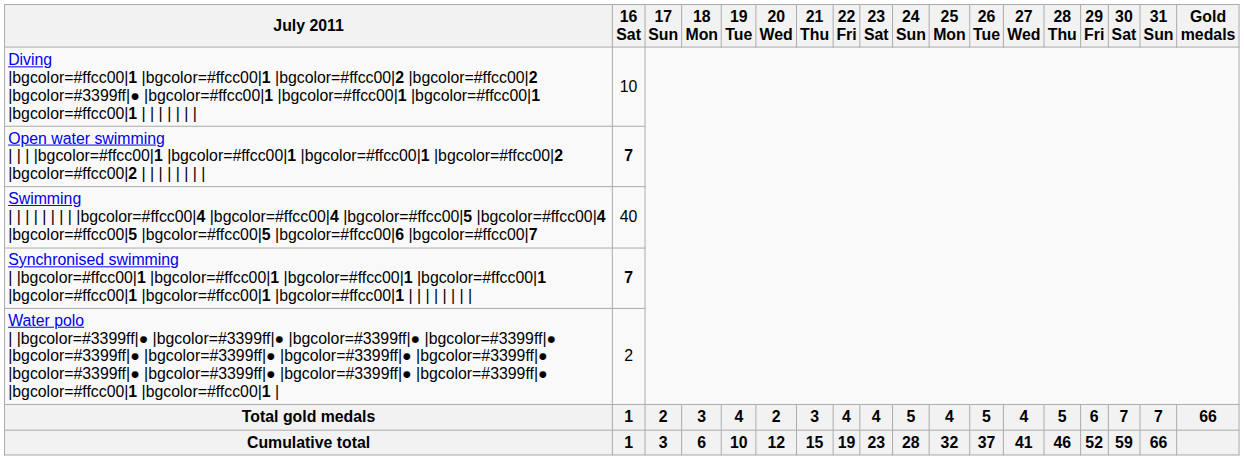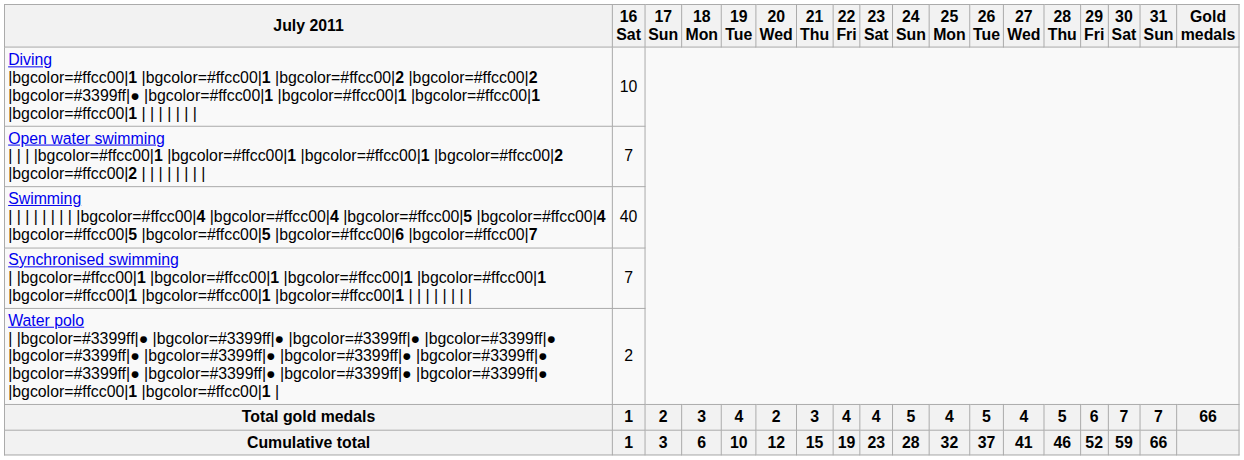row 3 | 16 Sat: bold -> normal
row 5 | 16 Sat: bold -> normal
